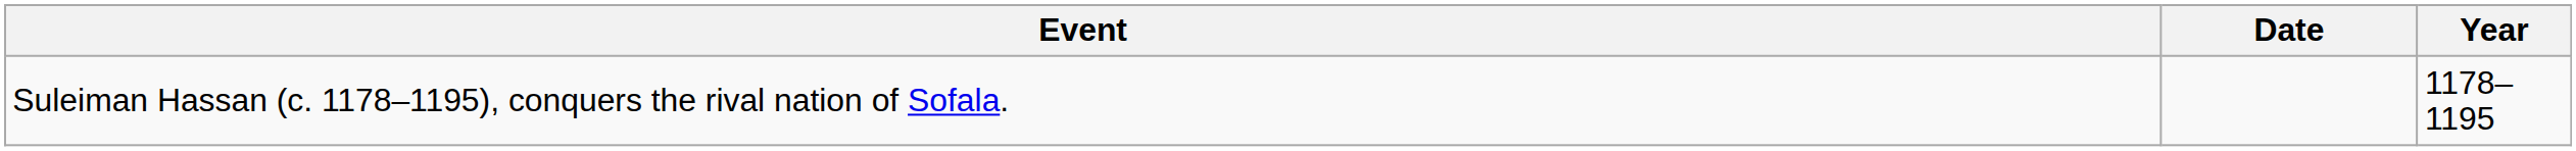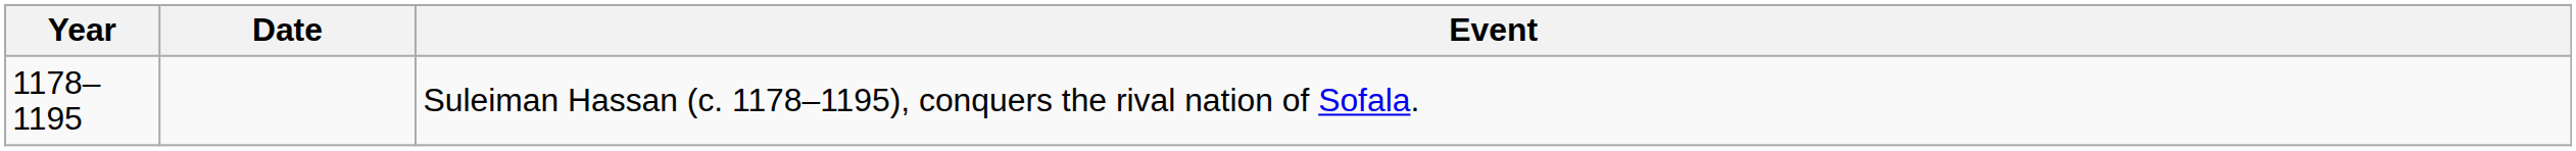columns swapped: Year <-> Event
